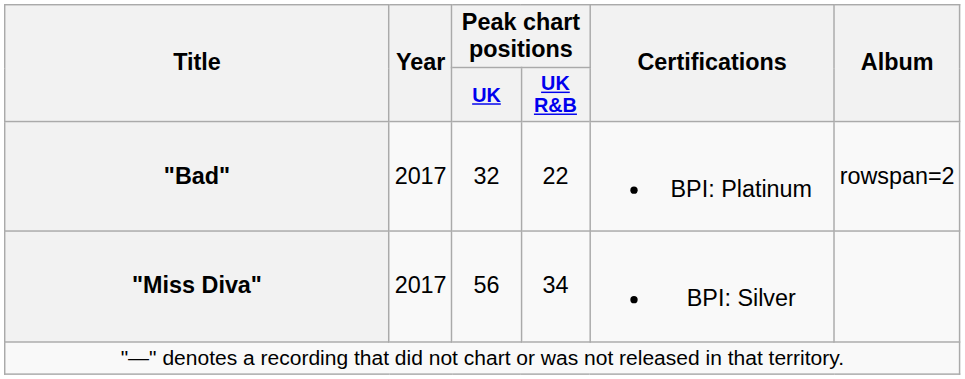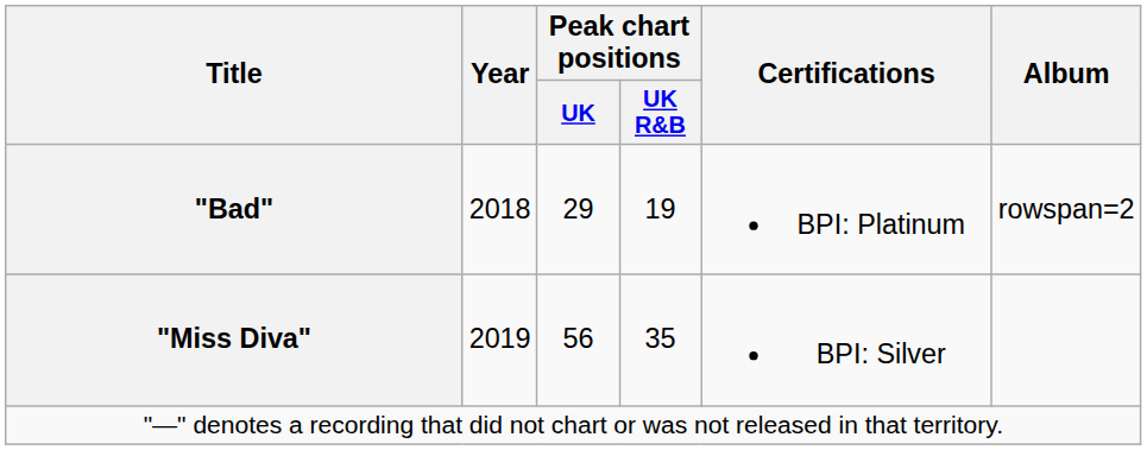"Bad" | Year: 2017 -> 2018
"Bad" | Peak chart positions / UK: 32 -> 29
"Bad" | Peak chart positions / UK R&B: 22 -> 19
"Miss Diva" | Year: 2017 -> 2019
"Miss Diva" | Peak chart positions / UK R&B: 34 -> 35
